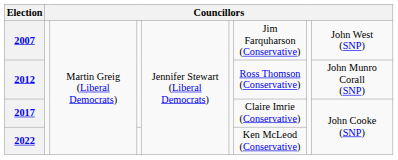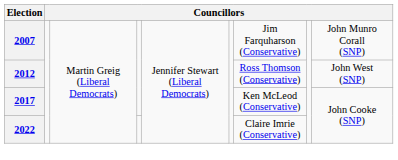2007 | column 9: John West (SNP) -> John Munro Corall (SNP)
2012 | column 9: John Munro Corall (SNP) -> John West (SNP)
2017 | column 7: Claire Imrie (Conservative) -> Ken McLeod (Conservative)
2022 | column 7: Ken McLeod (Conservative) -> Claire Imrie (Conservative)
